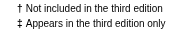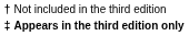‡ | column 2: normal -> bold
